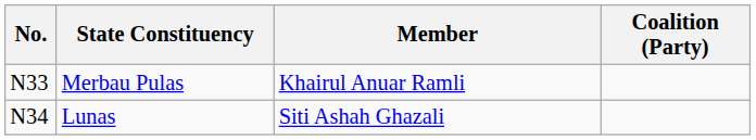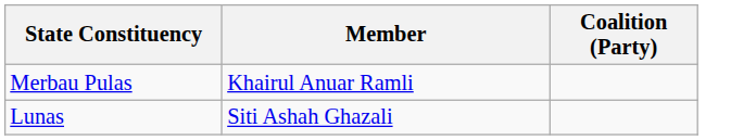- column: No. | N33 | N34
